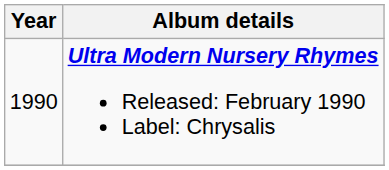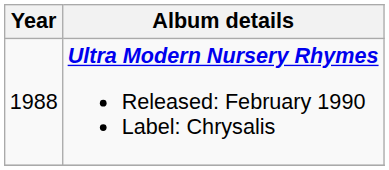row 2 | Year: 1990 -> 1988
